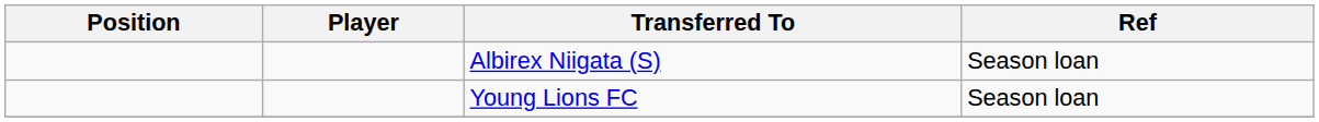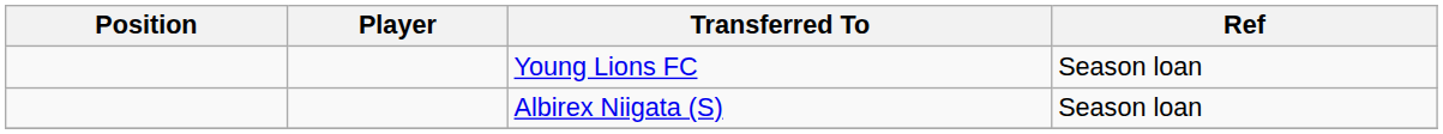rows swapped: Young Lions FC <-> Albirex Niigata (S)
